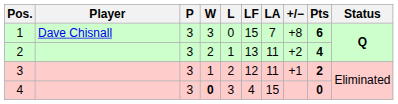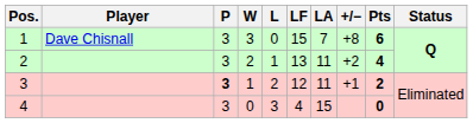row 4 | P: normal -> bold
row 5 | W: bold -> normal
